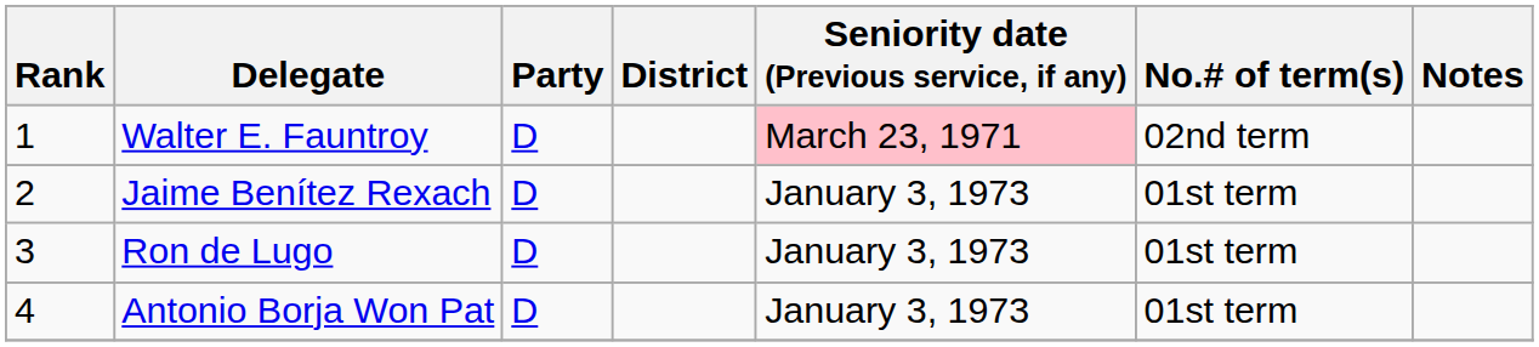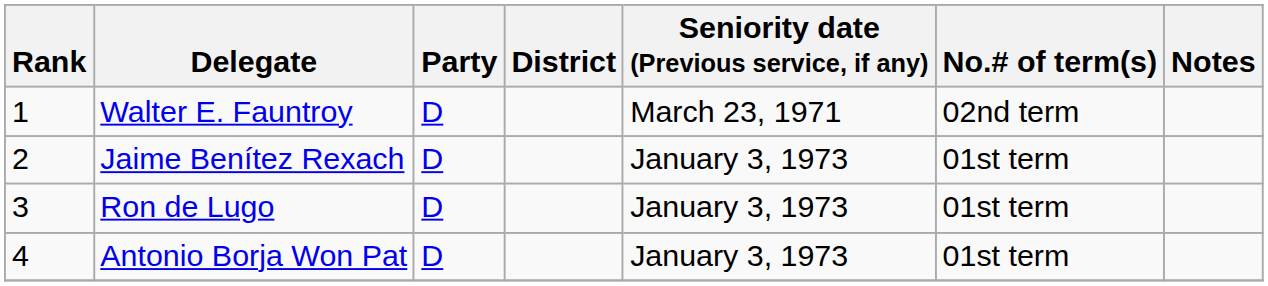Walter E. Fauntroy | Seniority date (Previous service, if any): pink background -> no background
